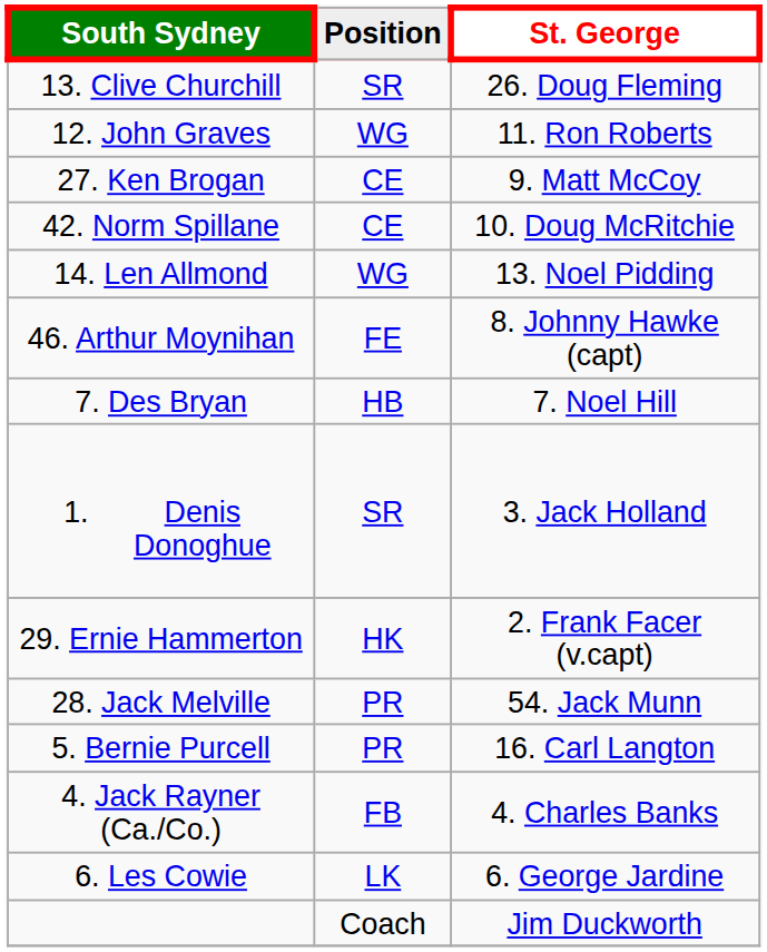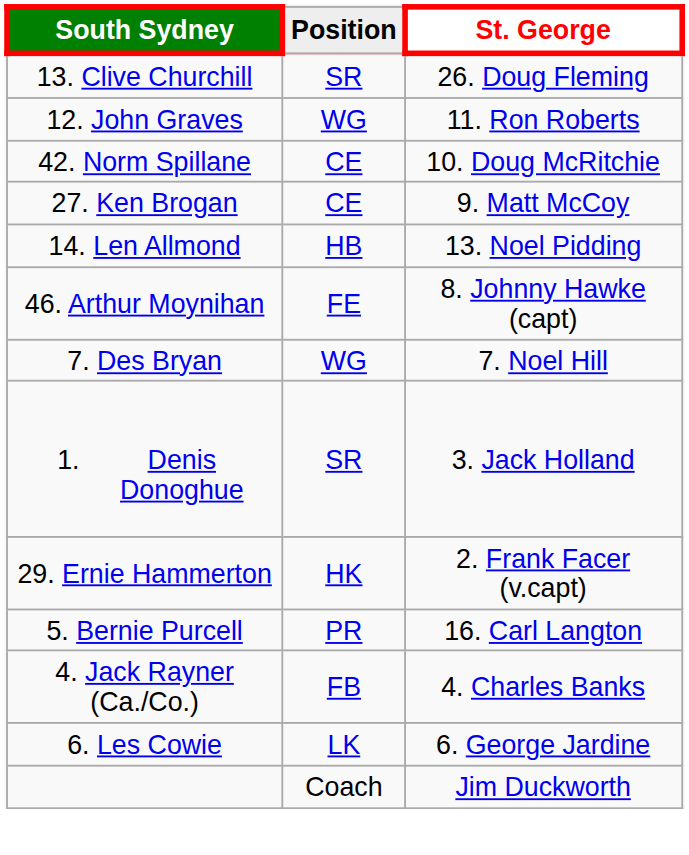rows swapped: 42. Norm Spillane <-> 27. Ken Brogan
14. Len Allmond | Position: WG -> HB
7. Des Bryan | Position: HB -> WG
- row: 28. Jack Melville | PR | 54. Jack Munn
